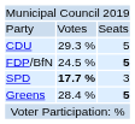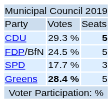CDU | column 3: normal -> bold
FDP/BfN | column 3: bold -> normal
SPD | column 2: bold -> normal
Greens | column 2: normal -> bold
Greens | column 3: bold -> normal
